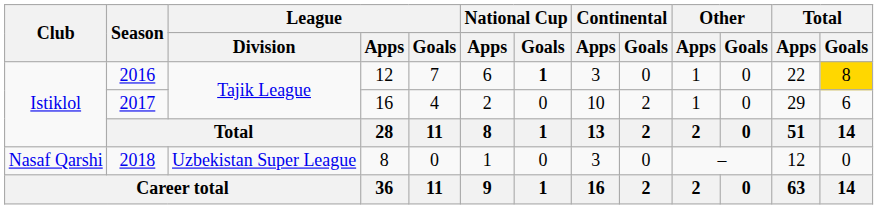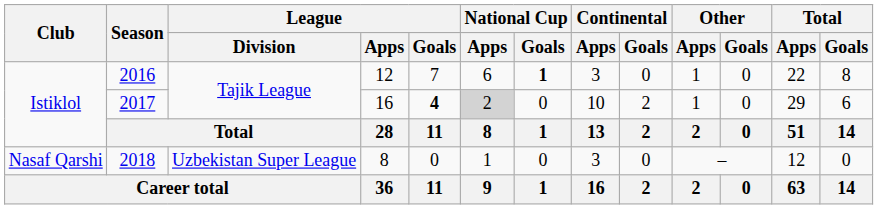2016 | Total / Goals: gold background -> no background
2017 | League / Goals: normal -> bold
2017 | National Cup / Apps: no background -> lightgrey background
